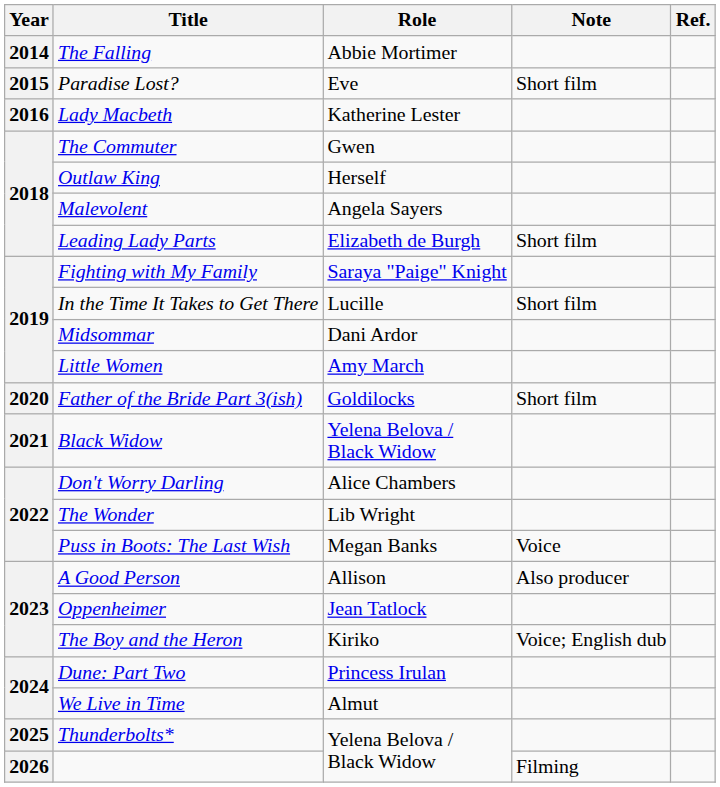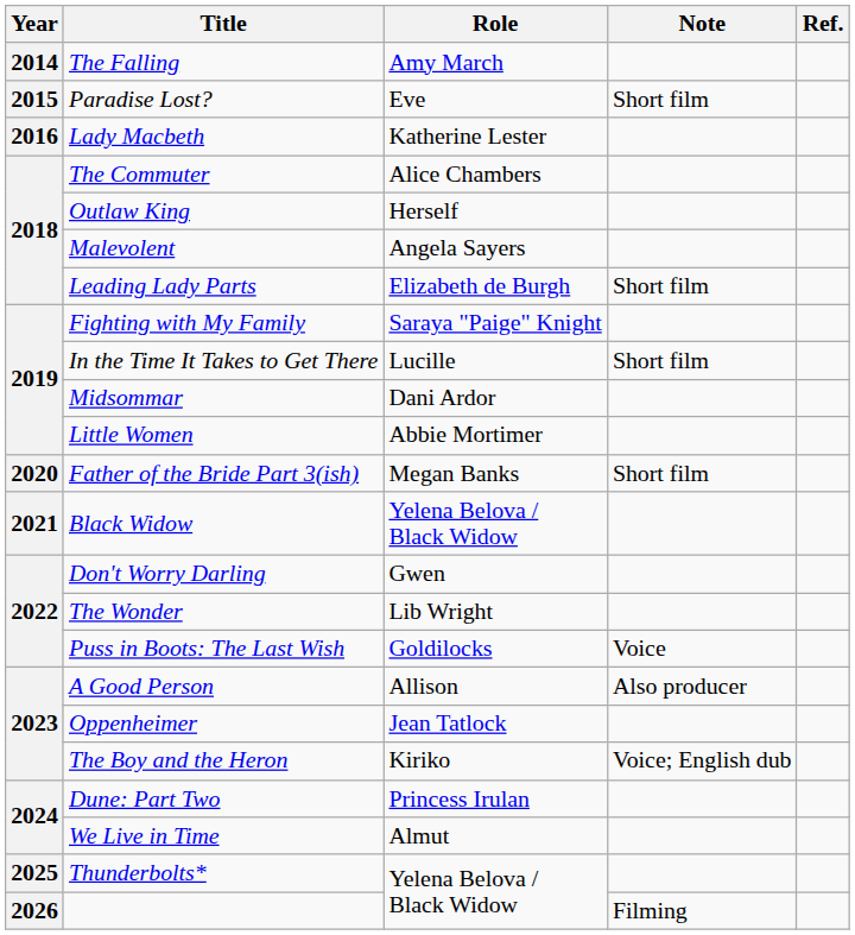The Falling | Role: Abbie Mortimer -> Amy March
The Commuter | Role: Gwen -> Alice Chambers
Little Women | Role: Amy March -> Abbie Mortimer
Father of the Bride Part 3(ish) | Role: Goldilocks -> Megan Banks
Don't Worry Darling | Role: Alice Chambers -> Gwen
Puss in Boots: The Last Wish | Role: Megan Banks -> Goldilocks
